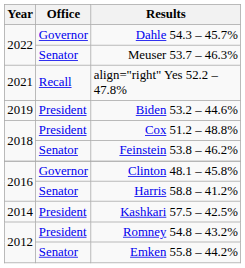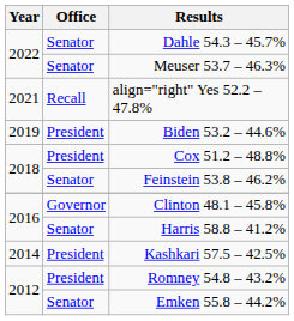Dahle 54.3 – 45.7% | Office: Governor -> Senator
